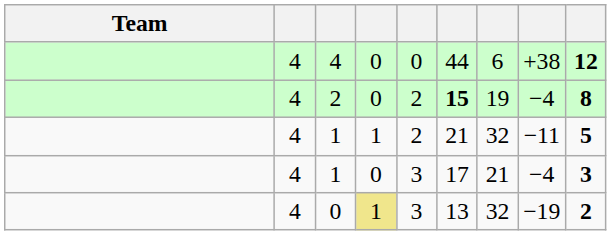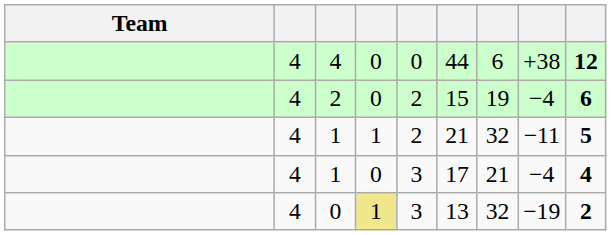row 3 | column 6: bold -> normal
row 3 | column 9: 8 -> 6
row 5 | column 9: 3 -> 4
